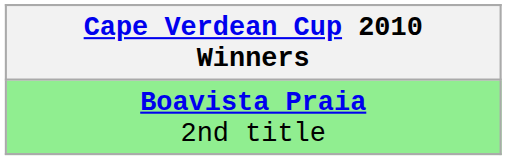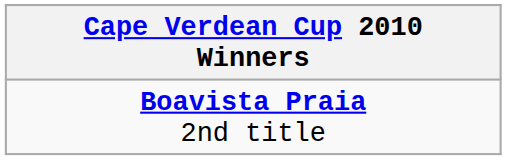row 2 | column 1: lightgreen background -> no background
